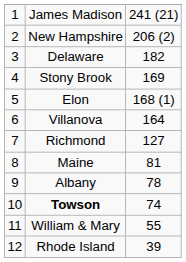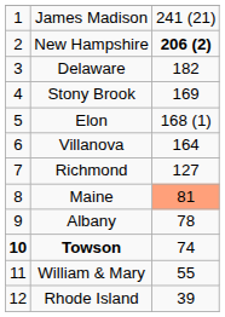New Hampshire | column 3: normal -> bold
Maine | column 3: no background -> lightsalmon background
Towson | column 1: normal -> bold
